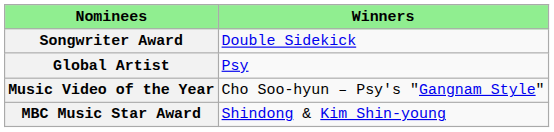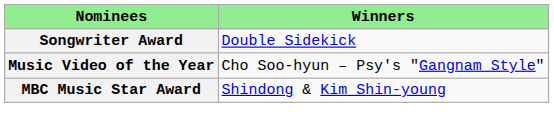- row: Global Artist | Psy
